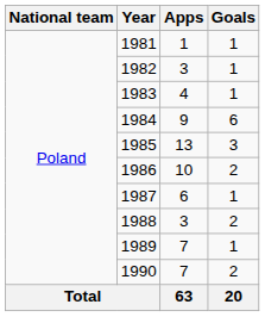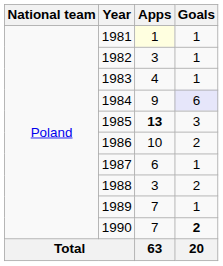1981 | Apps: no background -> lightyellow background
1984 | Goals: no background -> lavender background
1985 | Apps: normal -> bold
1990 | Goals: normal -> bold
